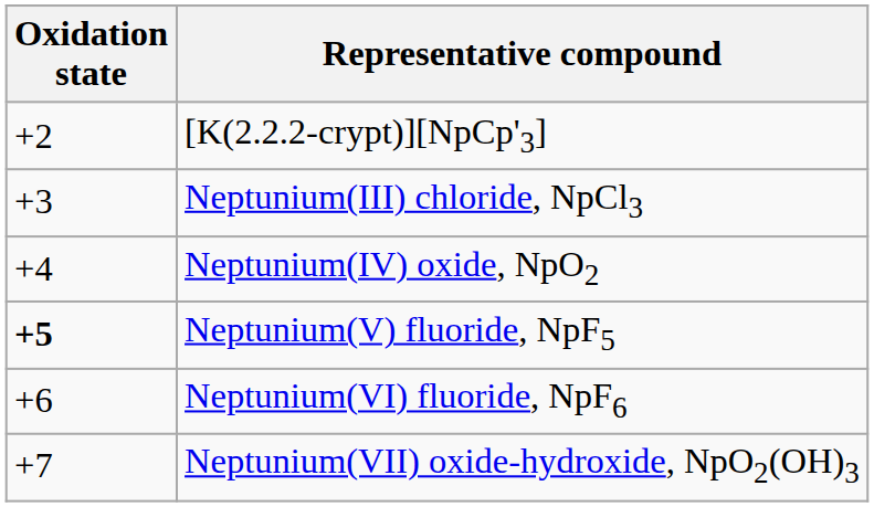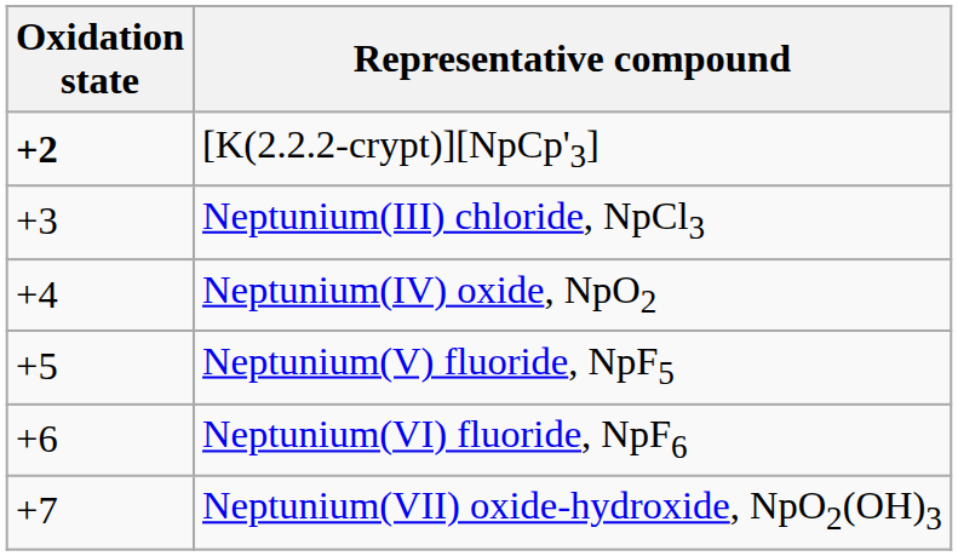[K(2.2.2-crypt)][NpCp'3] | Oxidation state: normal -> bold
Neptunium(V) fluoride, NpF5 | Oxidation state: bold -> normal
